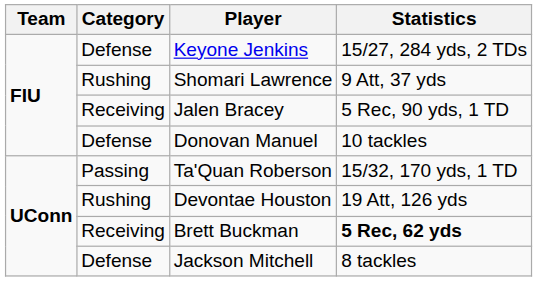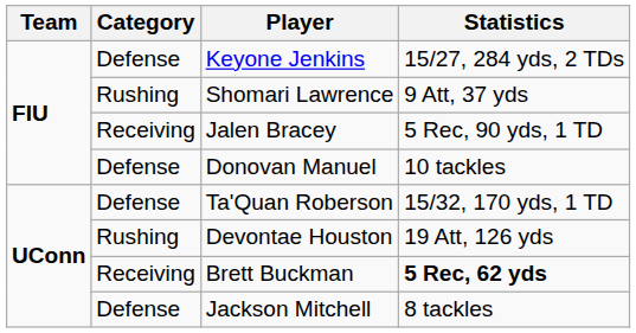Ta'Quan Roberson | Category: Passing -> Defense
